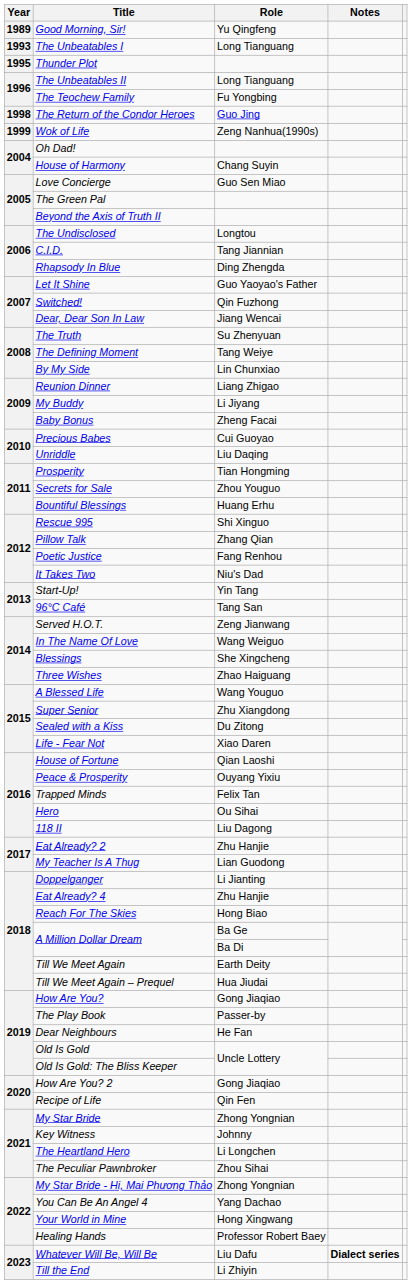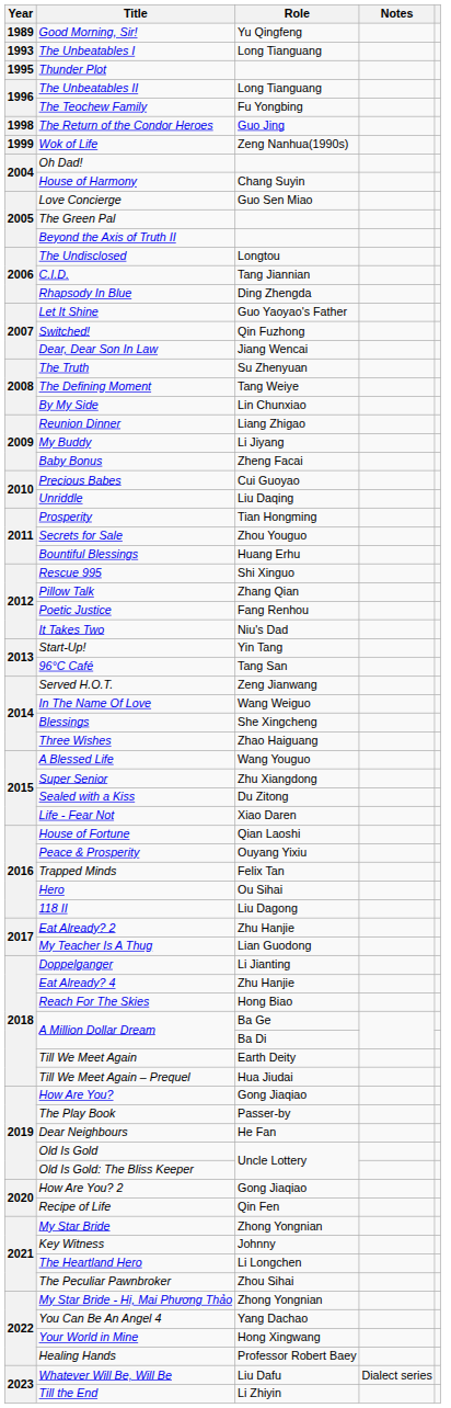Whatever Will Be, Will Be | Notes: bold -> normal
